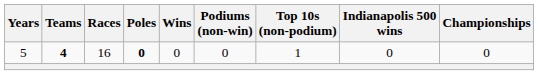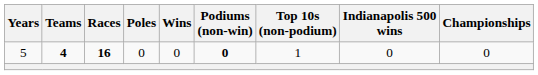5 | Races: normal -> bold
5 | Poles: bold -> normal
5 | Podiums (non-win): normal -> bold
